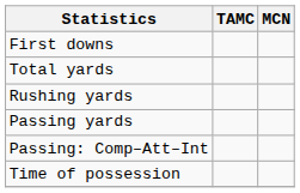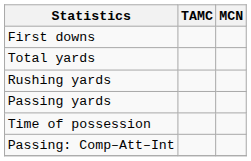rows swapped: Passing: Comp–Att–Int <-> Time of possession
